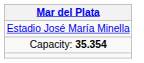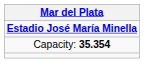row 2 | column 1: normal -> bold
